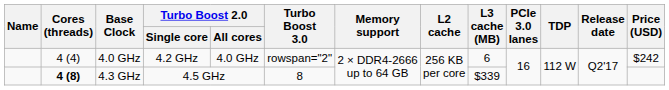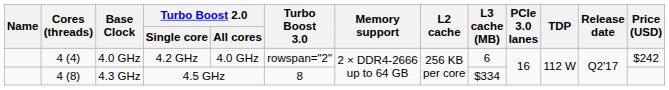4.3 GHz | Cores (threads): bold -> normal
4.3 GHz | L3 cache (MB): $339 -> $334
